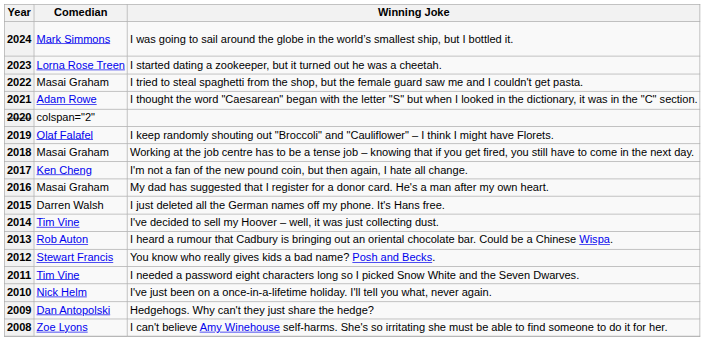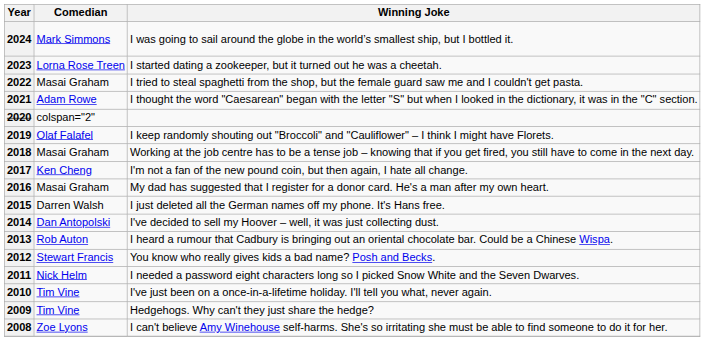2014 | Comedian: Tim Vine -> Dan Antopolski
2011 | Comedian: Tim Vine -> Nick Helm
2010 | Comedian: Nick Helm -> Tim Vine
2009 | Comedian: Dan Antopolski -> Tim Vine
